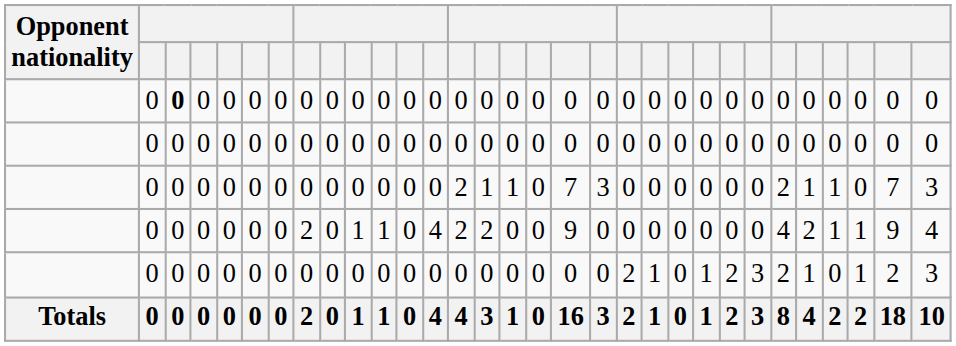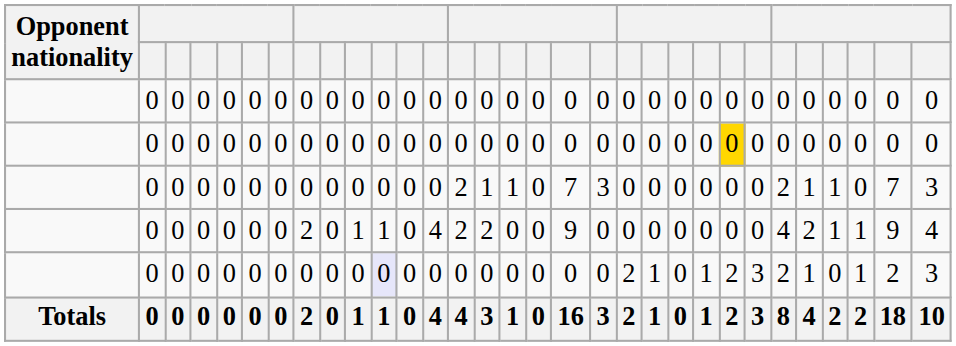row 3 | column 3: bold -> normal
row 4 | column 24: no background -> gold background
row 7 | column 11: no background -> lavender background
